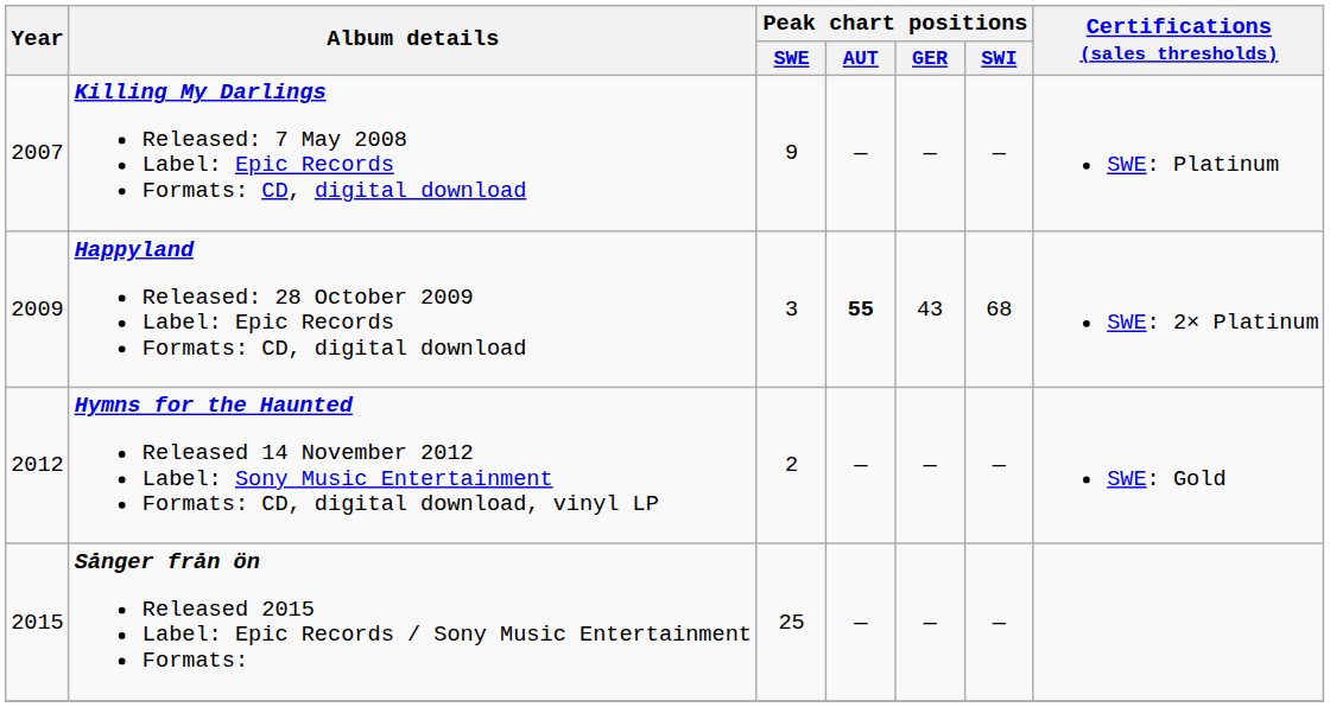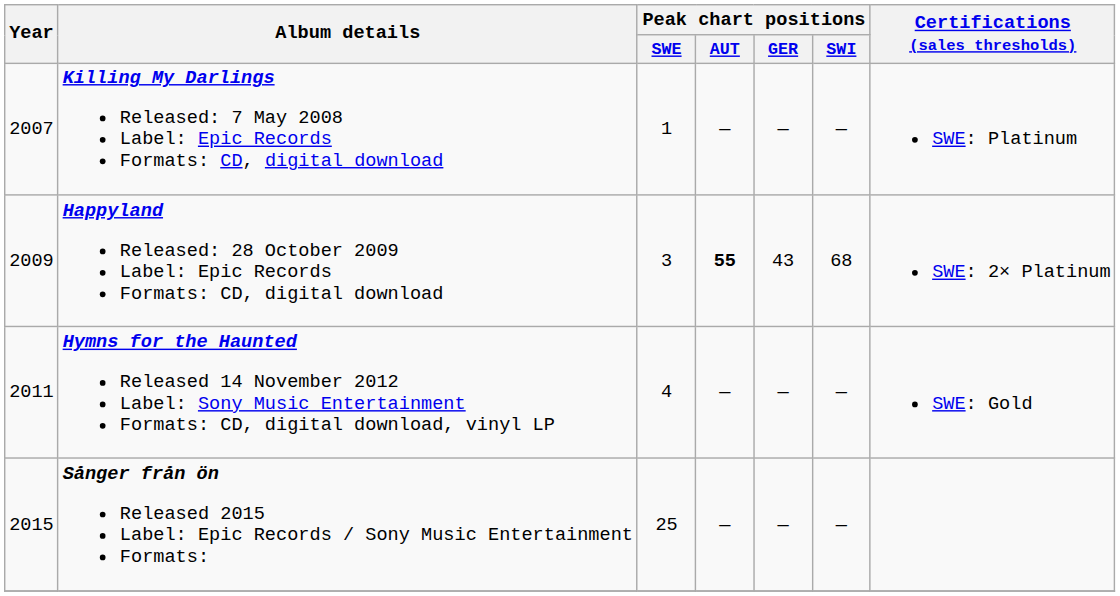row 3 | Peak chart positions / SWE: 9 -> 1
row 5 | Year: 2012 -> 2011
row 5 | Peak chart positions / SWE: 2 -> 4
